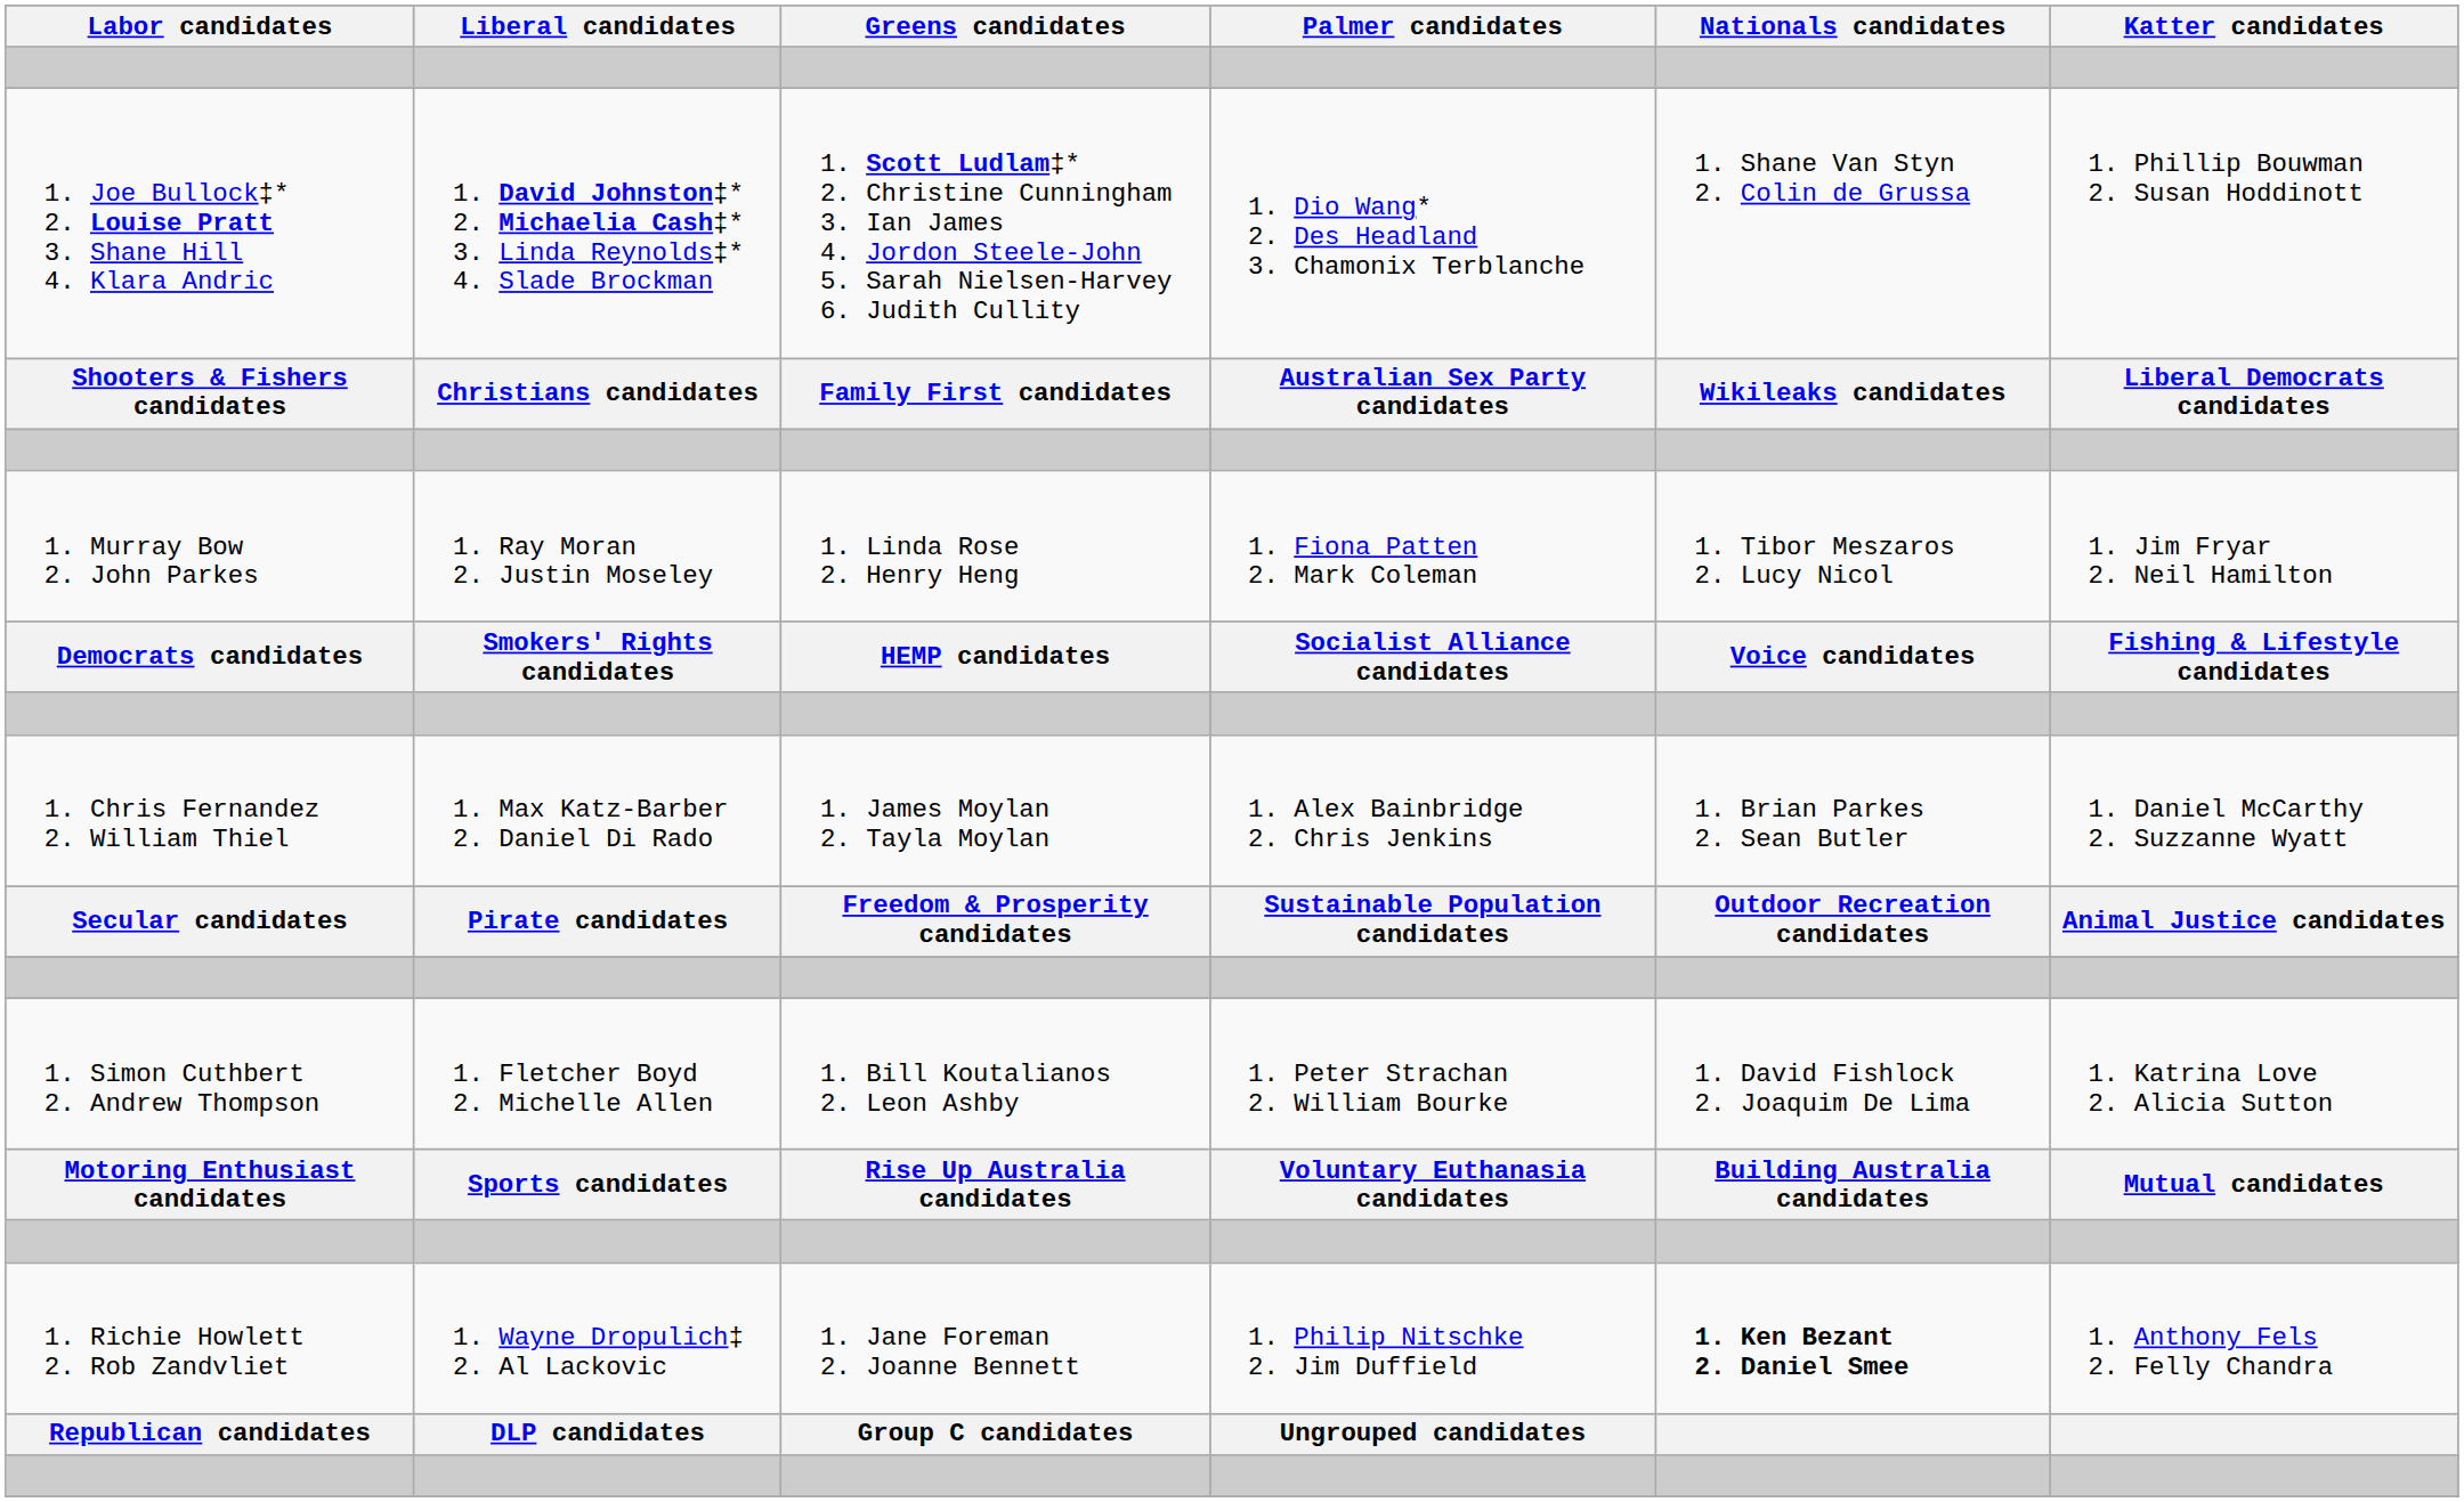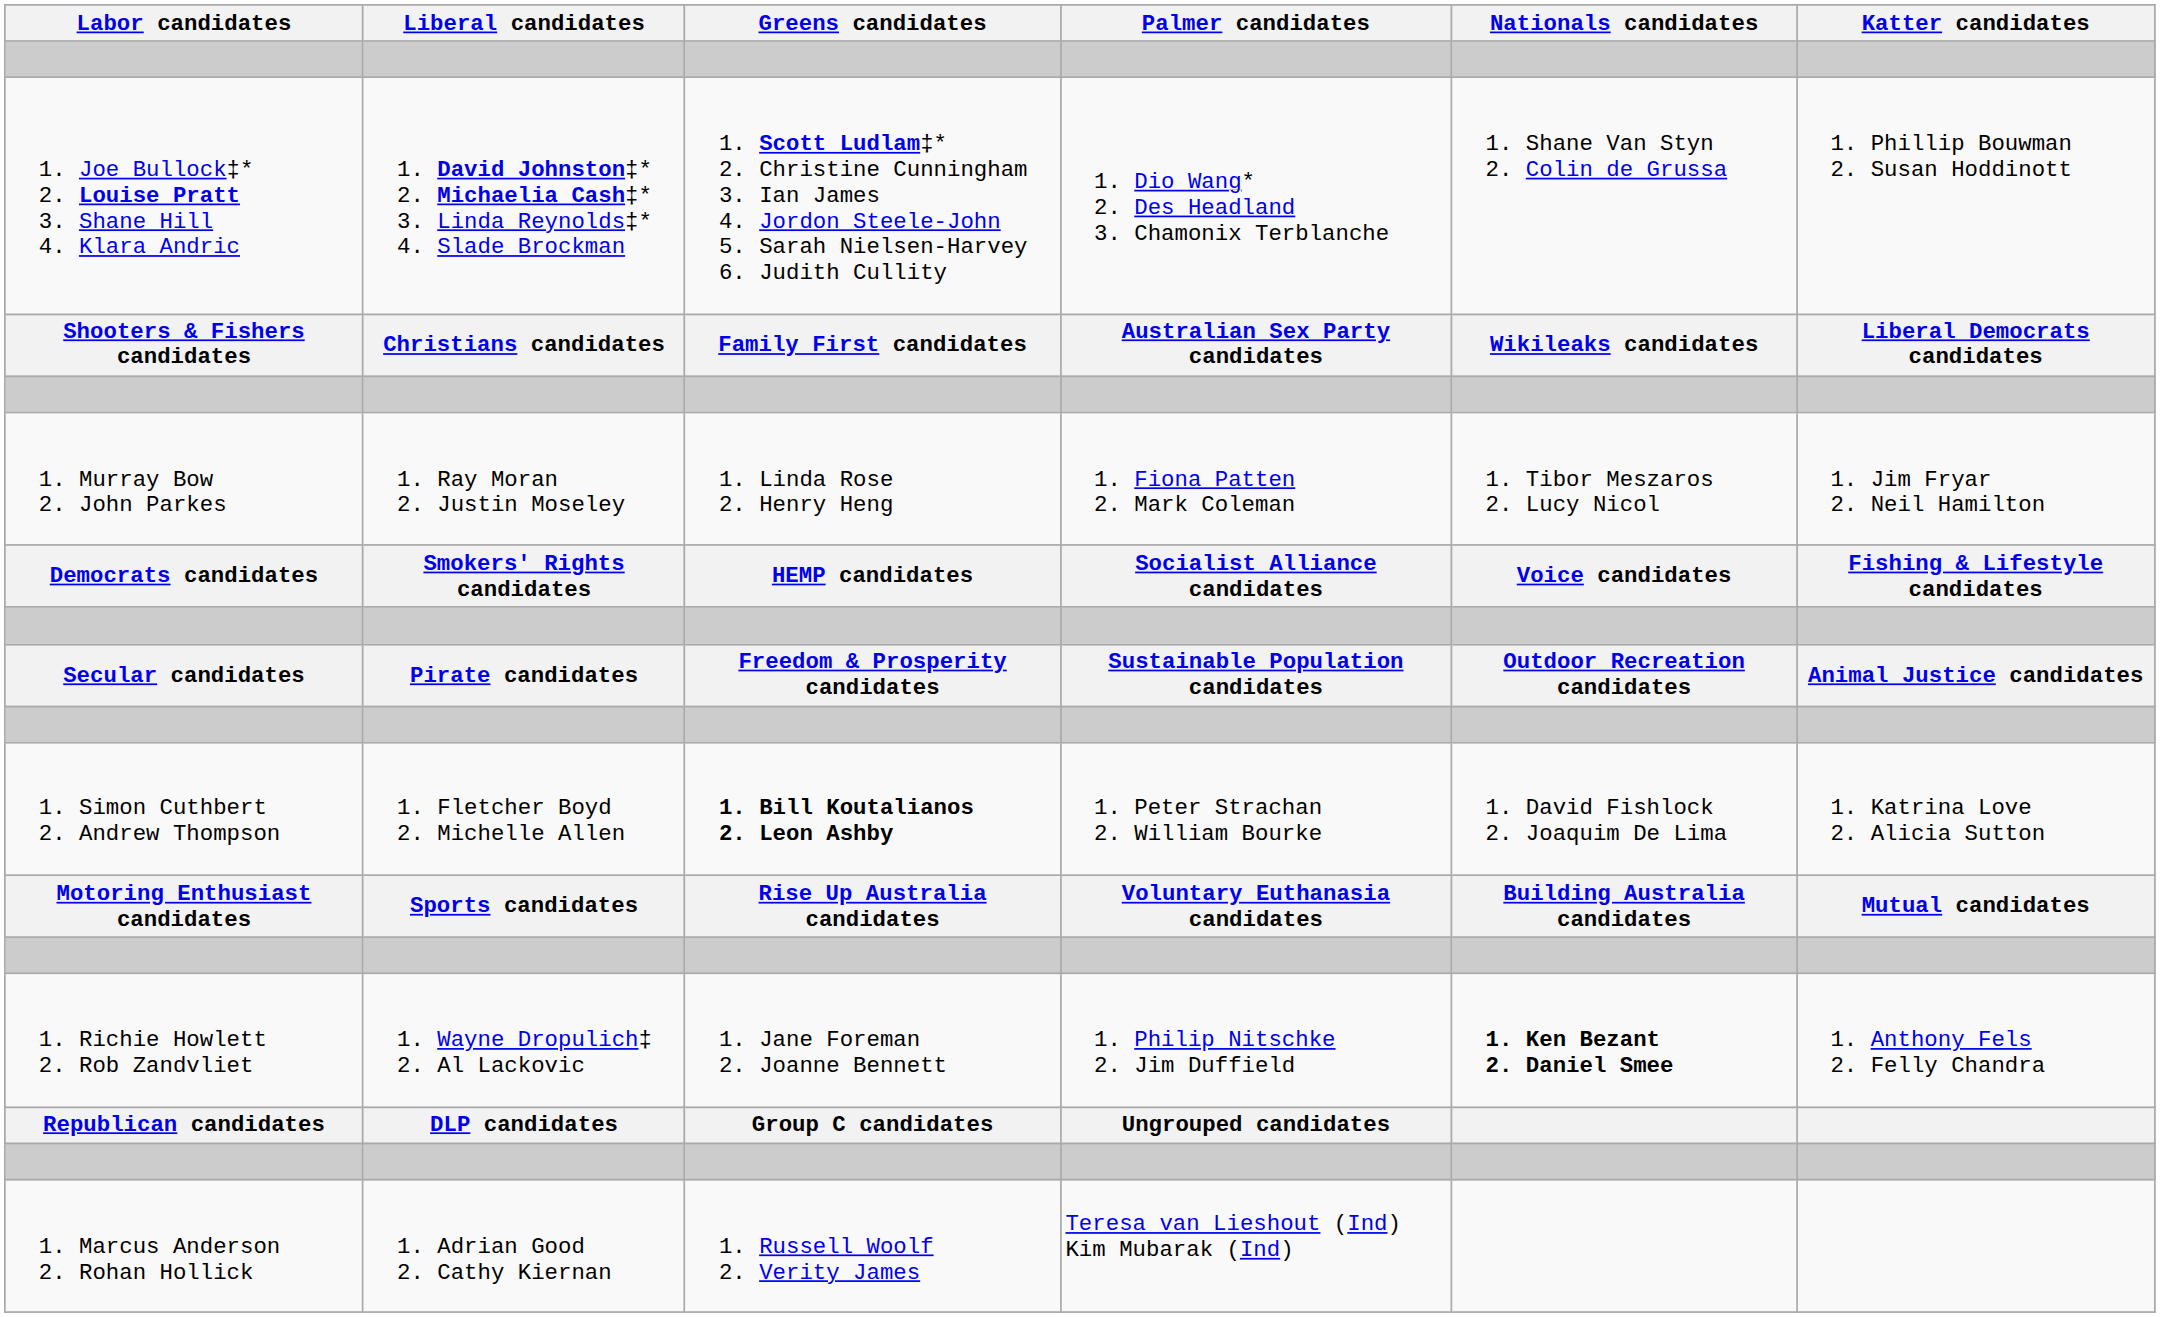- row: Chris Fernandez William Thiel | Max Katz-Barber Daniel Di Rado | James Moylan Tayla Moylan | Alex Bainbridge Chris Jenkins | Brian Parkes Sean Butler | Daniel McCarthy Suzzanne Wyatt
Simon Cuthbert Andrew Thompson | Greens candidates: normal -> bold
+ row: Marcus Anderson Rohan Hollick | Adrian Good Cathy Kiernan | Russell Woolf Verity James | Teresa van Lieshout (Ind) Kim Mubarak (Ind)
